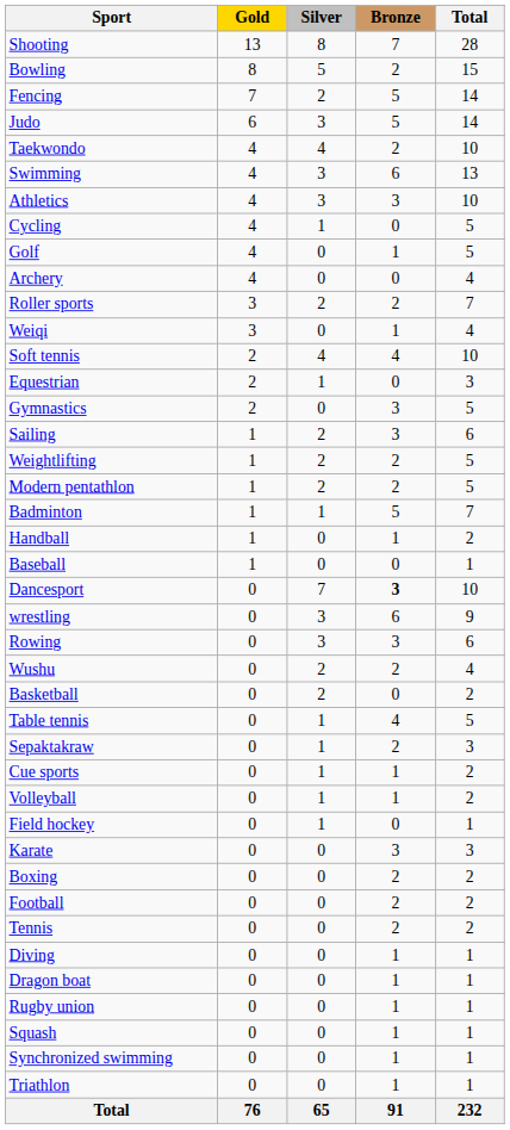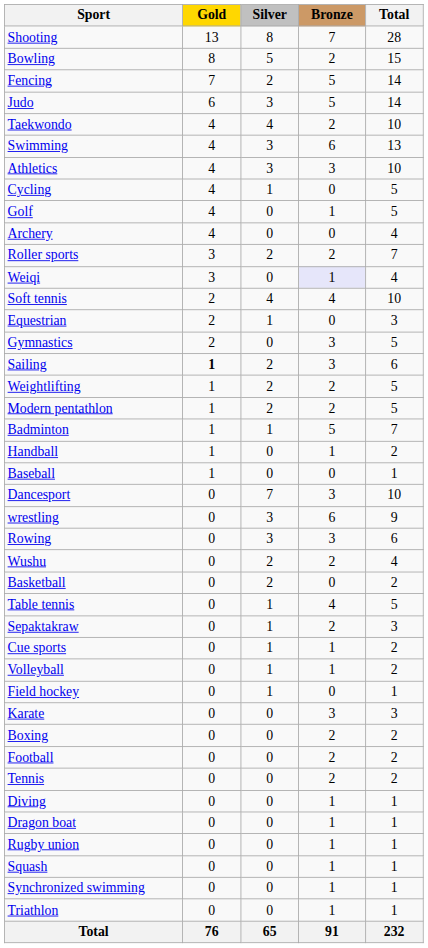Weiqi | Bronze: no background -> lavender background
Sailing | Gold: normal -> bold
Dancesport | Bronze: bold -> normal
